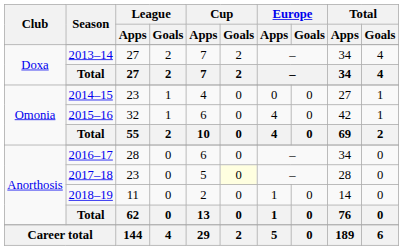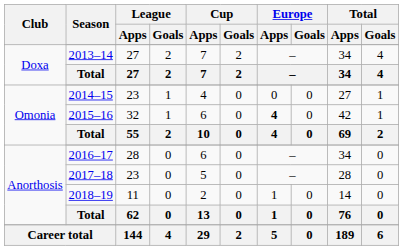2015–16 | Europe / Apps: normal -> bold
2017–18 | Cup / Goals: lightyellow background -> no background
